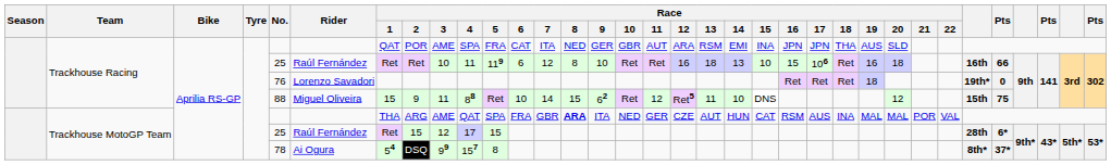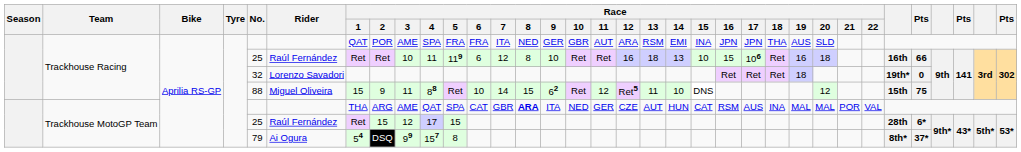row 3 | Race / 6: CAT -> FRA
row 5 | No.: 76 -> 32
row 7 | Race / 6: FRA -> CAT
row 9 | No.: 78 -> 79
